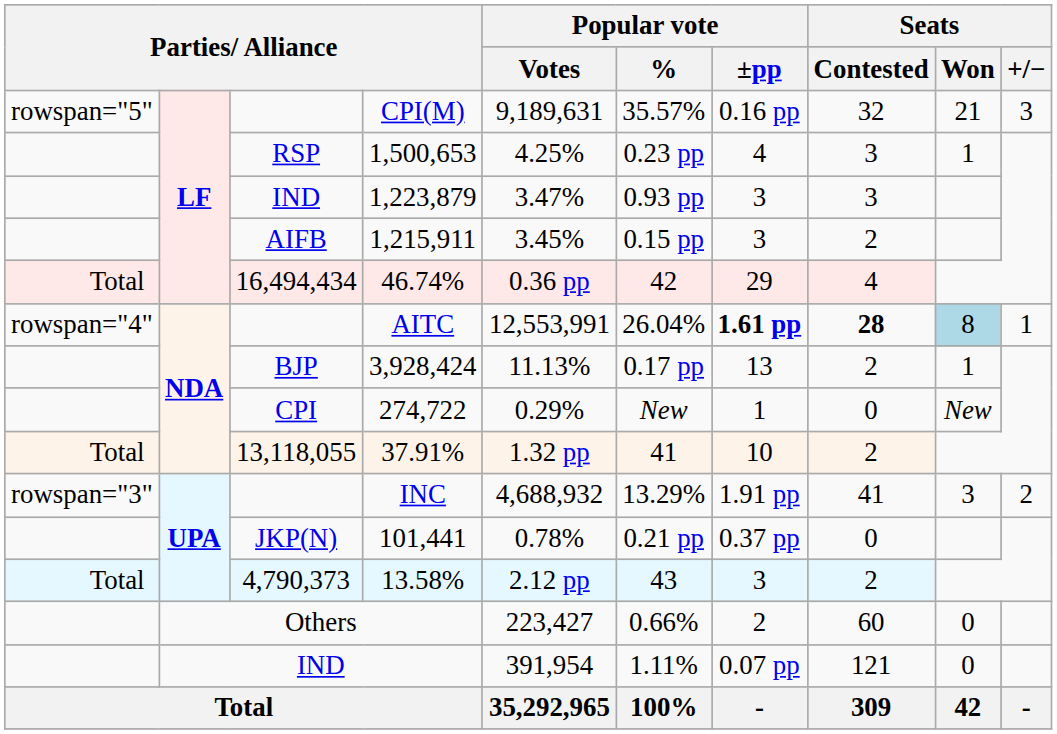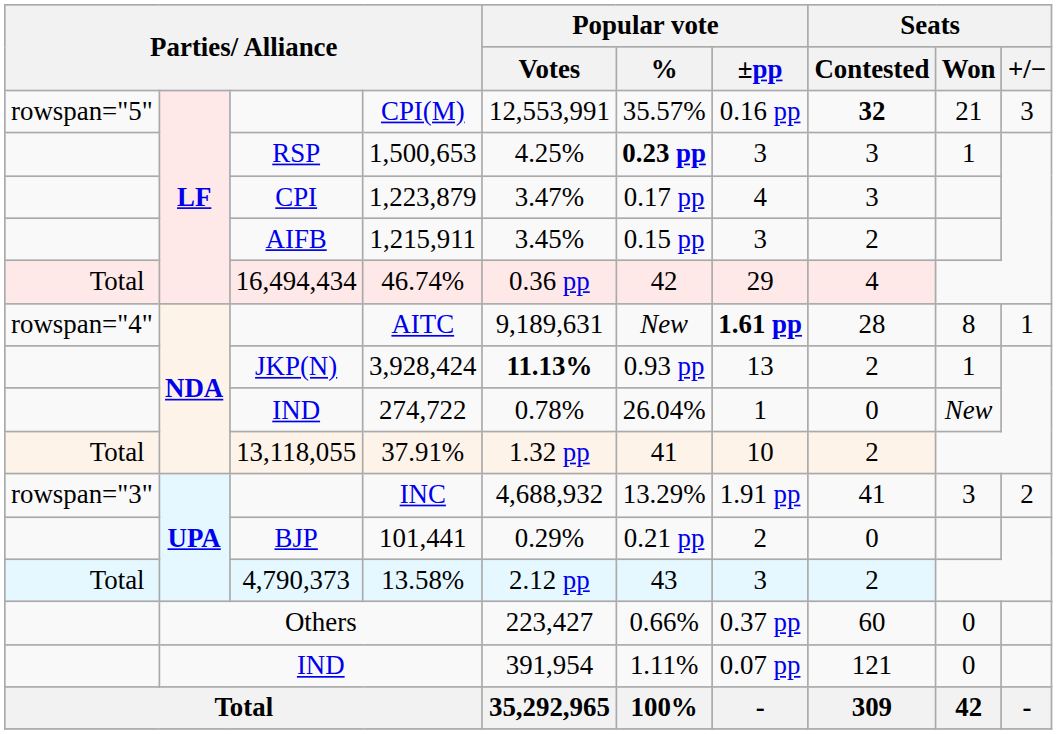CPI(M) | Popular vote / Votes: 9,189,631 -> 12,553,991
CPI(M) | Seats / Contested: normal -> bold
1,500,653 | Popular vote / %: normal -> bold
1,500,653 | Popular vote / ±pp: 4 -> 3
1,223,879 | column 3: IND -> CPI
1,223,879 | Popular vote / %: 0.93 pp -> 0.17 pp
1,223,879 | Popular vote / ±pp: 3 -> 4
AITC | Popular vote / Votes: 12,553,991 -> 9,189,631
AITC | Popular vote / %: 26.04% -> New
AITC | Seats / Contested: bold -> normal
AITC | Seats / Won: lightblue background -> no background
3,928,424 | column 3: BJP -> JKP(N)
3,928,424 | Popular vote / Votes: normal -> bold
3,928,424 | Popular vote / %: 0.17 pp -> 0.93 pp
274,722 | column 3: CPI -> IND
274,722 | Popular vote / Votes: 0.29% -> 0.78%
274,722 | Popular vote / %: New -> 26.04%
101,441 | column 3: JKP(N) -> BJP
101,441 | Popular vote / Votes: 0.78% -> 0.29%
101,441 | Popular vote / ±pp: 0.37 pp -> 2
Others | Popular vote / ±pp: 2 -> 0.37 pp
